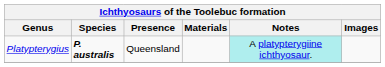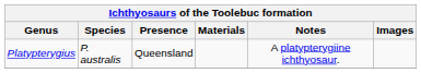Platypterygius | Species: bold -> normal
Platypterygius | Notes: paleturquoise background -> no background
